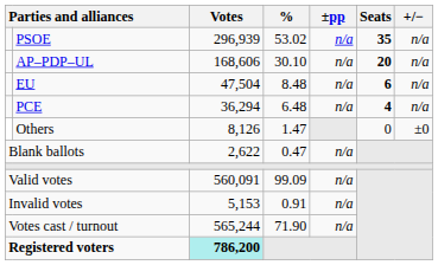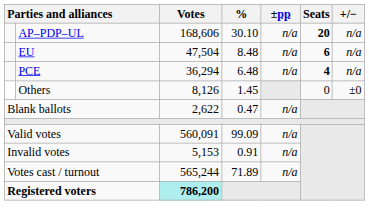- row: PSOE | 296,939 | 53.02 | n/a | 35 | n/a
Others | %: 1.47 -> 1.45
Votes cast / turnout | %: 71.90 -> 71.89
